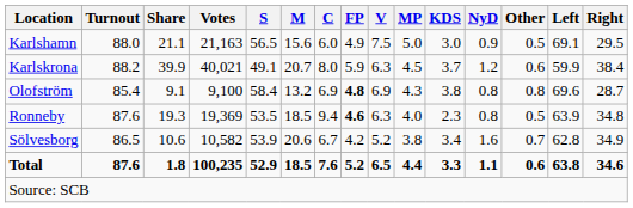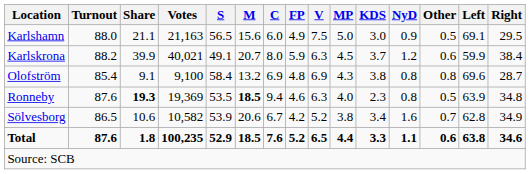Olofström | FP: bold -> normal
Ronneby | Share: normal -> bold
Ronneby | M: normal -> bold
Ronneby | FP: bold -> normal
